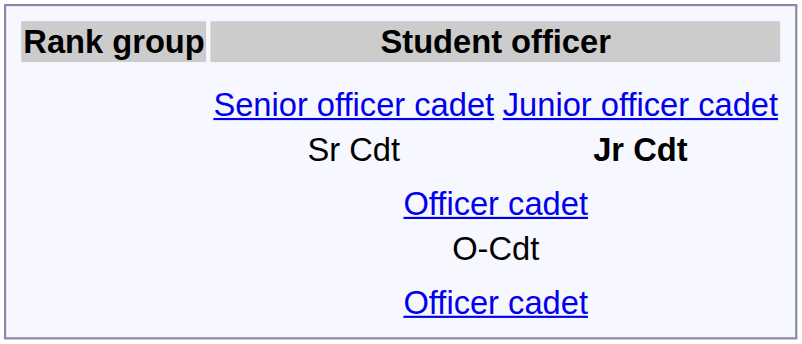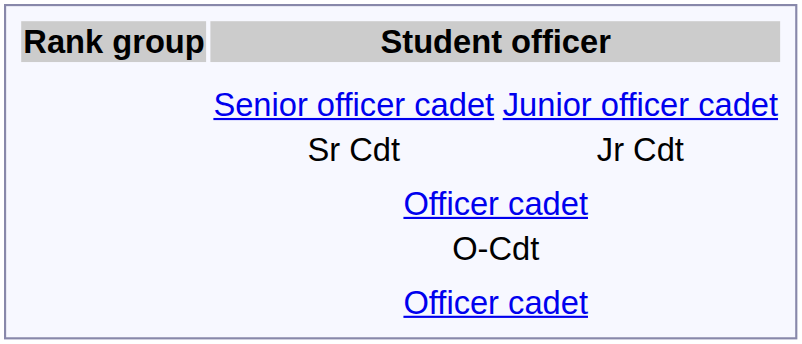Sr Cdt | column 3: bold -> normal
